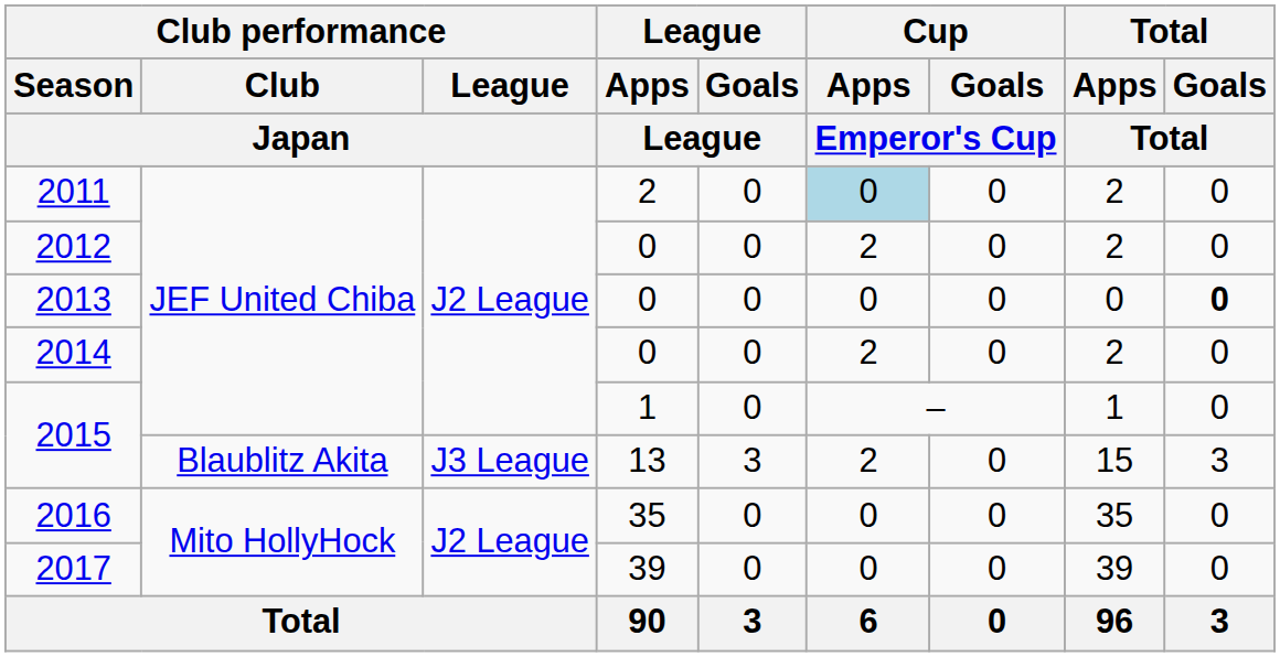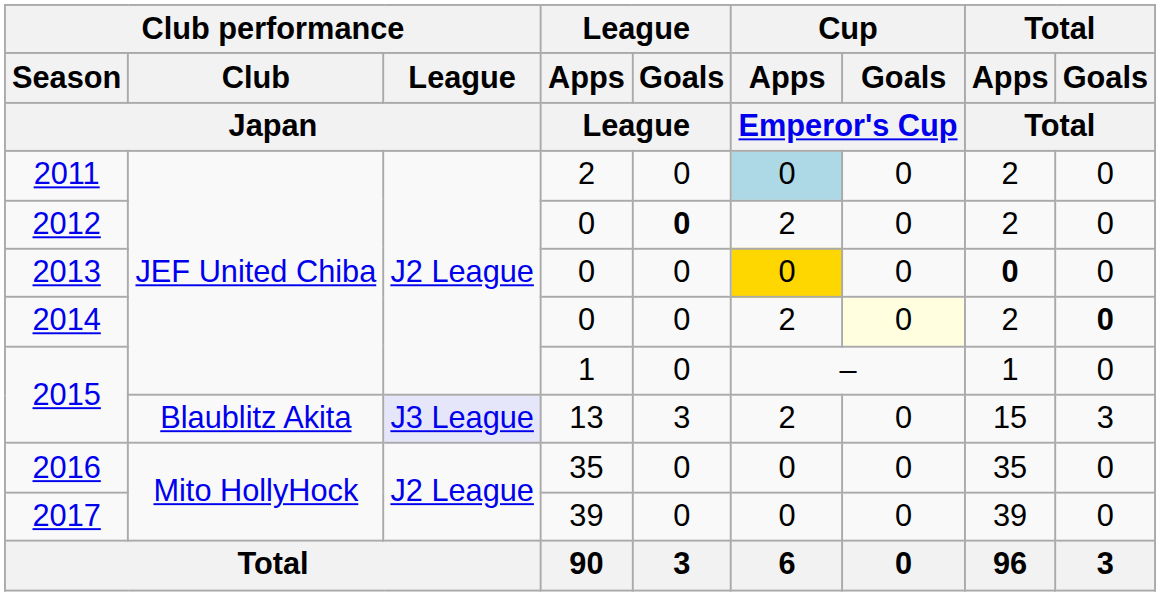2012 | League / Goals / League: normal -> bold
2013 | Cup / Apps / Emperor's Cup: no background -> gold background
2013 | Total / Apps / Total: normal -> bold
2013 | Total / Goals / Total: bold -> normal
2014 | Cup / Goals / Emperor's Cup: no background -> lightyellow background
2014 | Total / Goals / Total: normal -> bold
2015 / 13 | Club performance / League / Japan: no background -> lavender background
